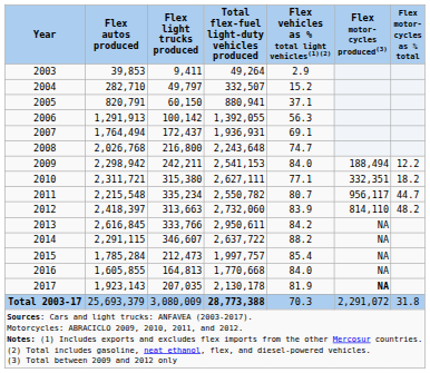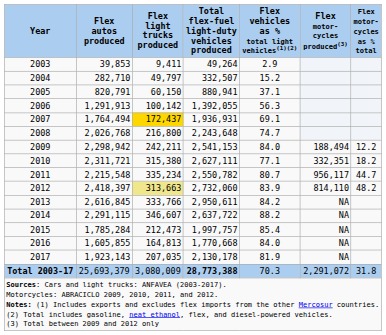2007 | Flex light trucks produced: no background -> gold background
2012 | Flex light trucks produced: no background -> khaki background
2017 | Flex motor- cycles produced(3): bold -> normal
